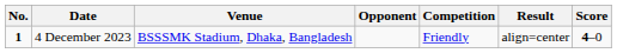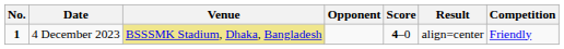columns swapped: Score <-> Competition
4 December 2023 | Venue: no background -> khaki background
